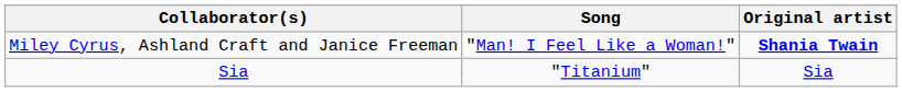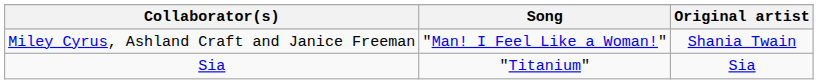Miley Cyrus, Ashland Craft and Janice Freeman | Original artist: bold -> normal
